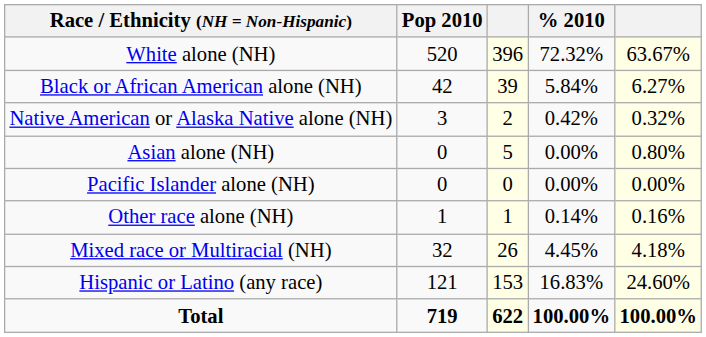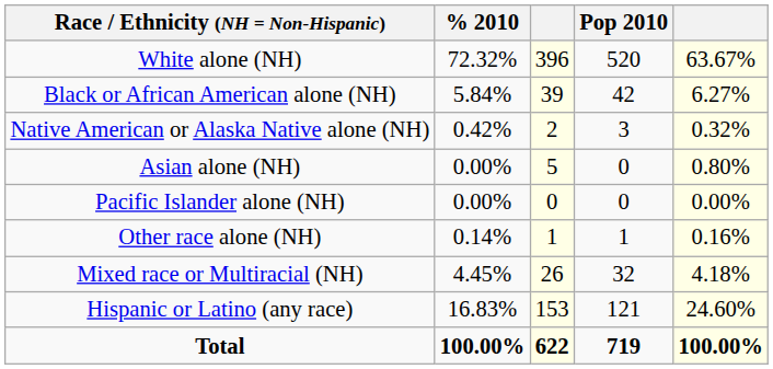columns swapped: Pop 2010 <-> % 2010
